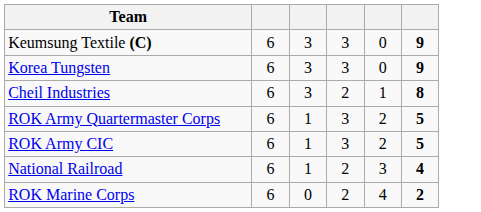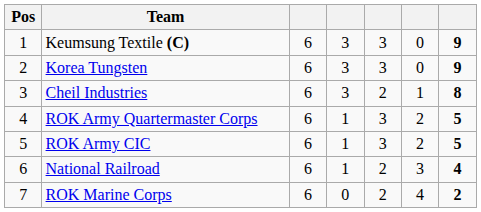+ column: Pos | 1 | 2 | 3 | 4 | 5 | 6 | 7
